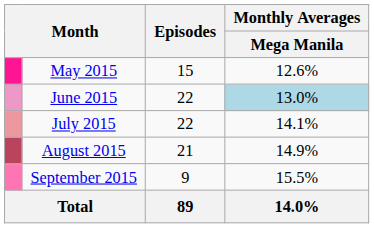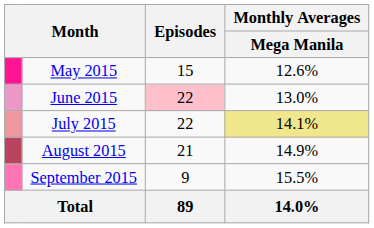June 2015 | Episodes: no background -> pink background
June 2015 | Monthly Averages / Mega Manila: lightblue background -> no background
July 2015 | Monthly Averages / Mega Manila: no background -> khaki background
